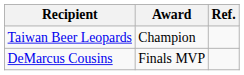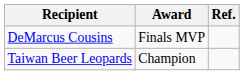rows swapped: Taiwan Beer Leopards <-> DeMarcus Cousins
